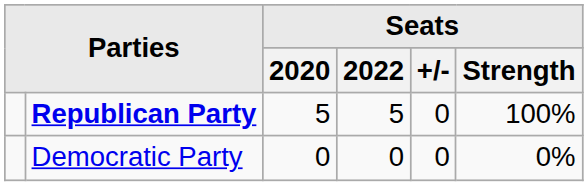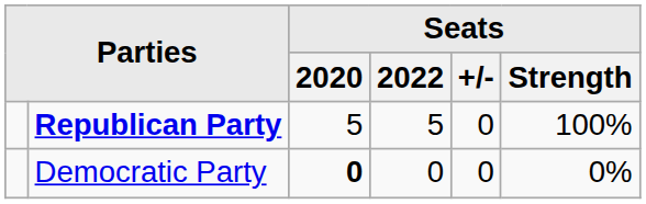Democratic Party | Seats / 2020: normal -> bold
